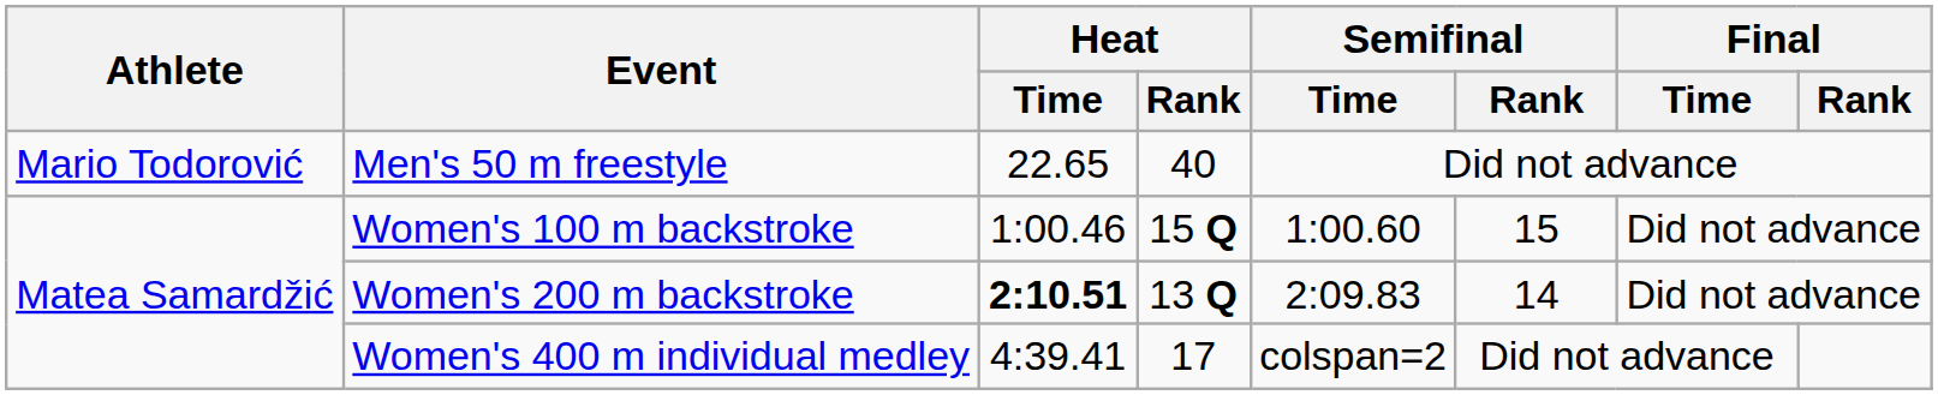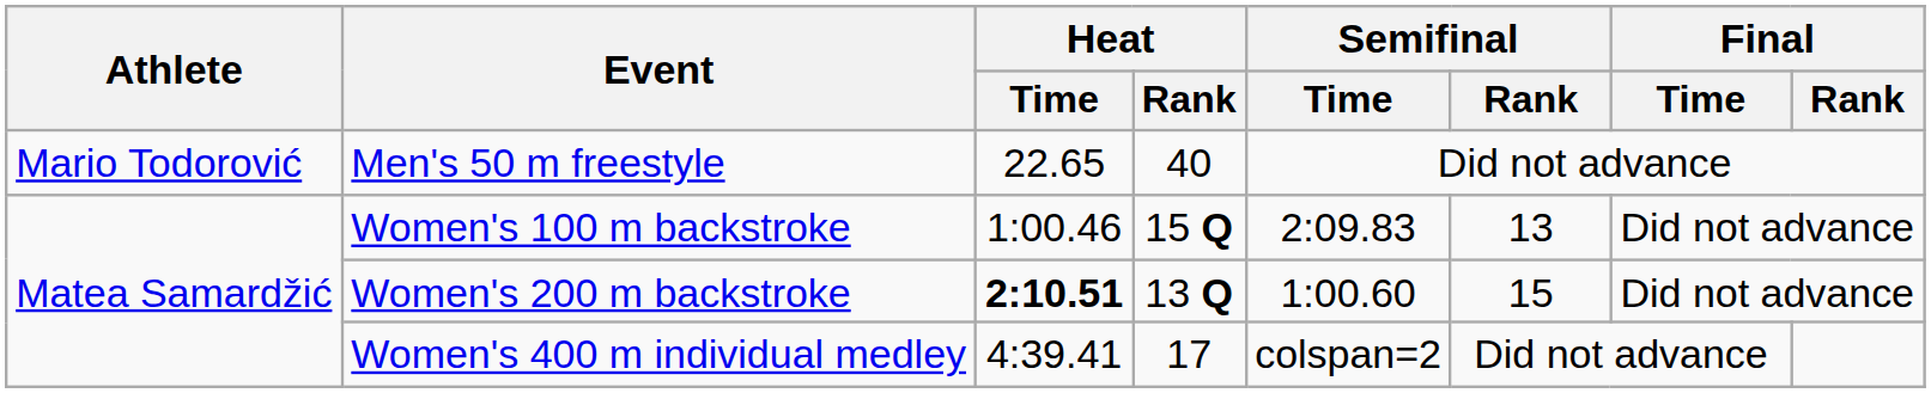Women's 100 m backstroke | Semifinal / Time: 1:00.60 -> 2:09.83
Women's 100 m backstroke | Semifinal / Rank: 15 -> 13
Women's 200 m backstroke | Semifinal / Time: 2:09.83 -> 1:00.60
Women's 200 m backstroke | Semifinal / Rank: 14 -> 15
